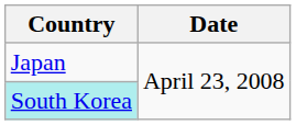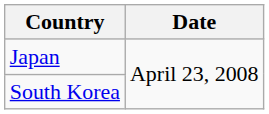South Korea | Country: paleturquoise background -> no background
